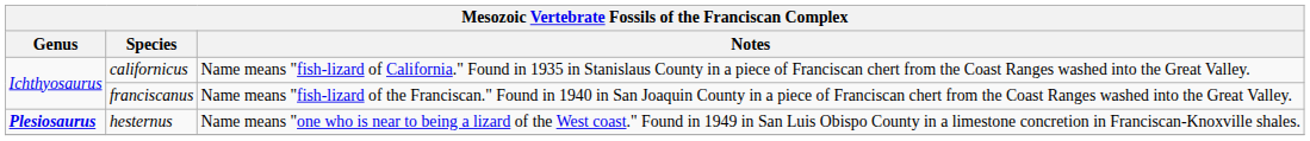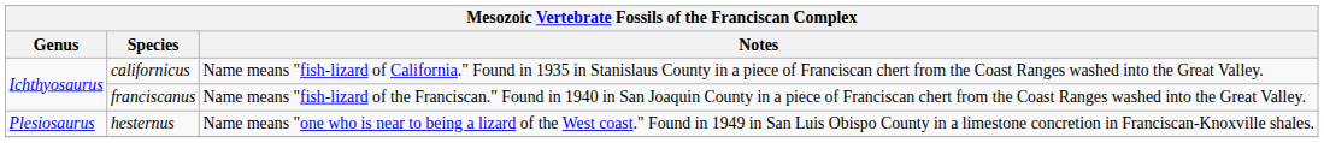hesternus | Genus: bold -> normal
